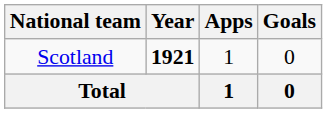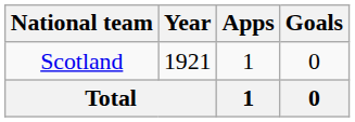Scotland | Year: bold -> normal
